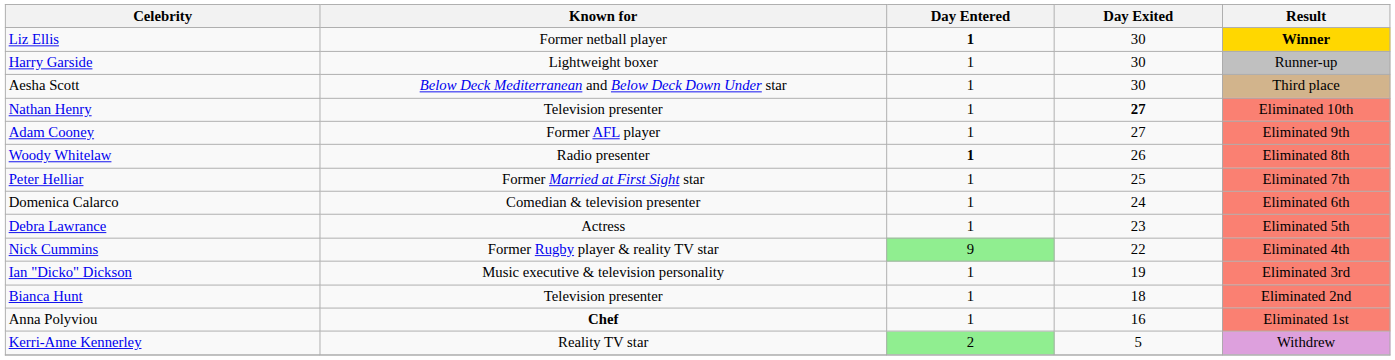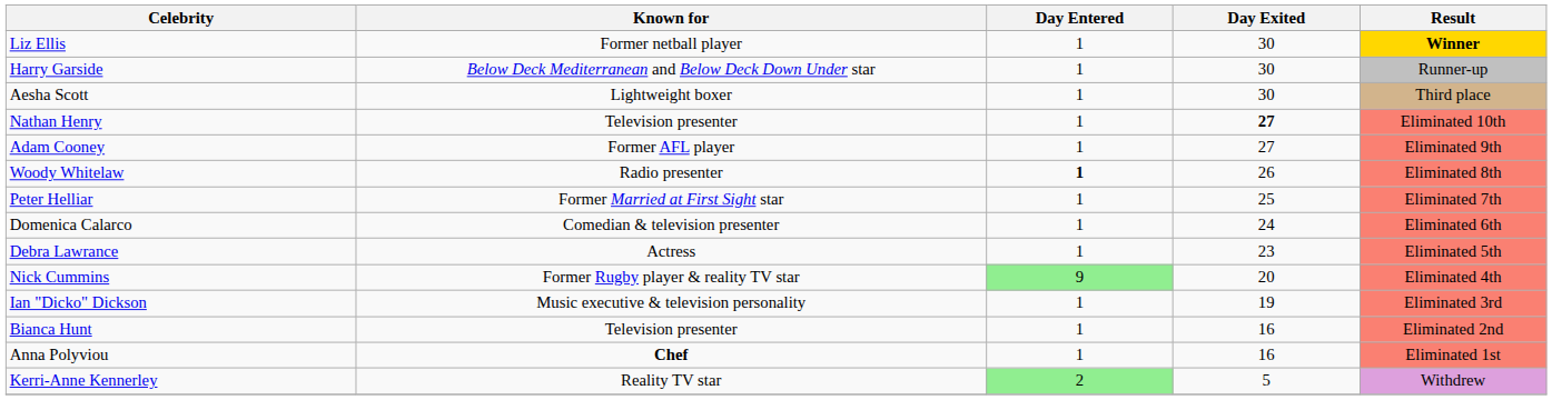Liz Ellis | Day Entered: bold -> normal
Harry Garside | Known for: Lightweight boxer -> Below Deck Mediterranean and Below Deck Down Under star
Aesha Scott | Known for: Below Deck Mediterranean and Below Deck Down Under star -> Lightweight boxer
Nick Cummins | Day Exited: 22 -> 20
Bianca Hunt | Day Exited: 18 -> 16
